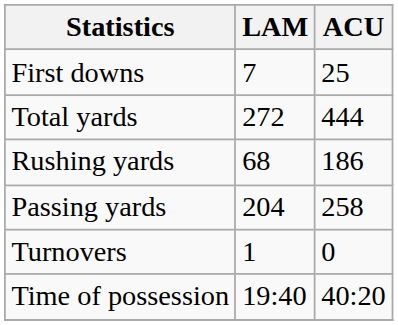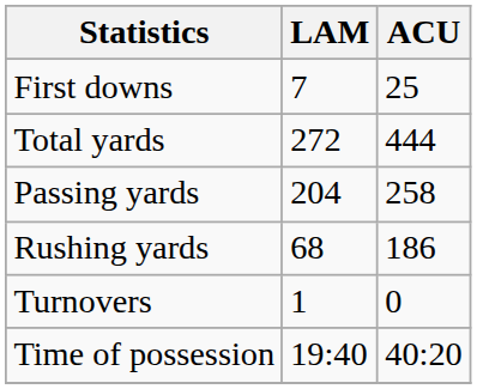rows swapped: Rushing yards <-> Passing yards
